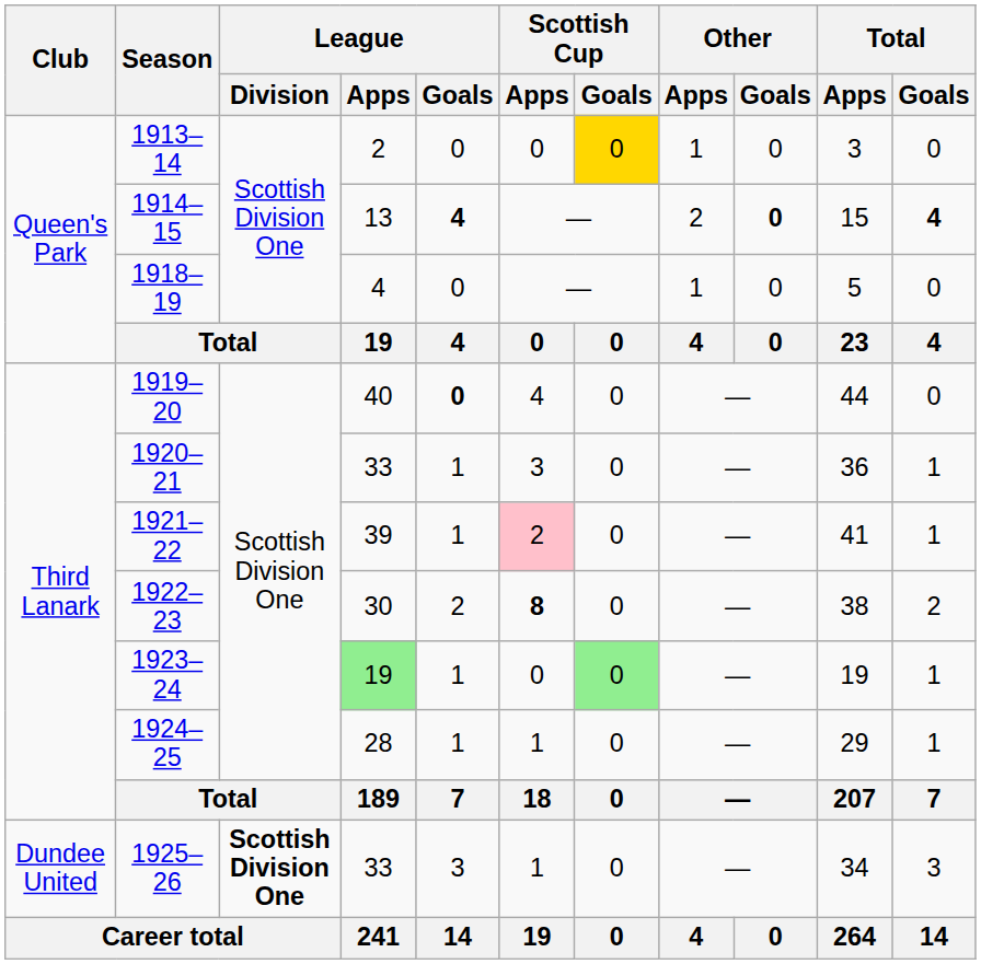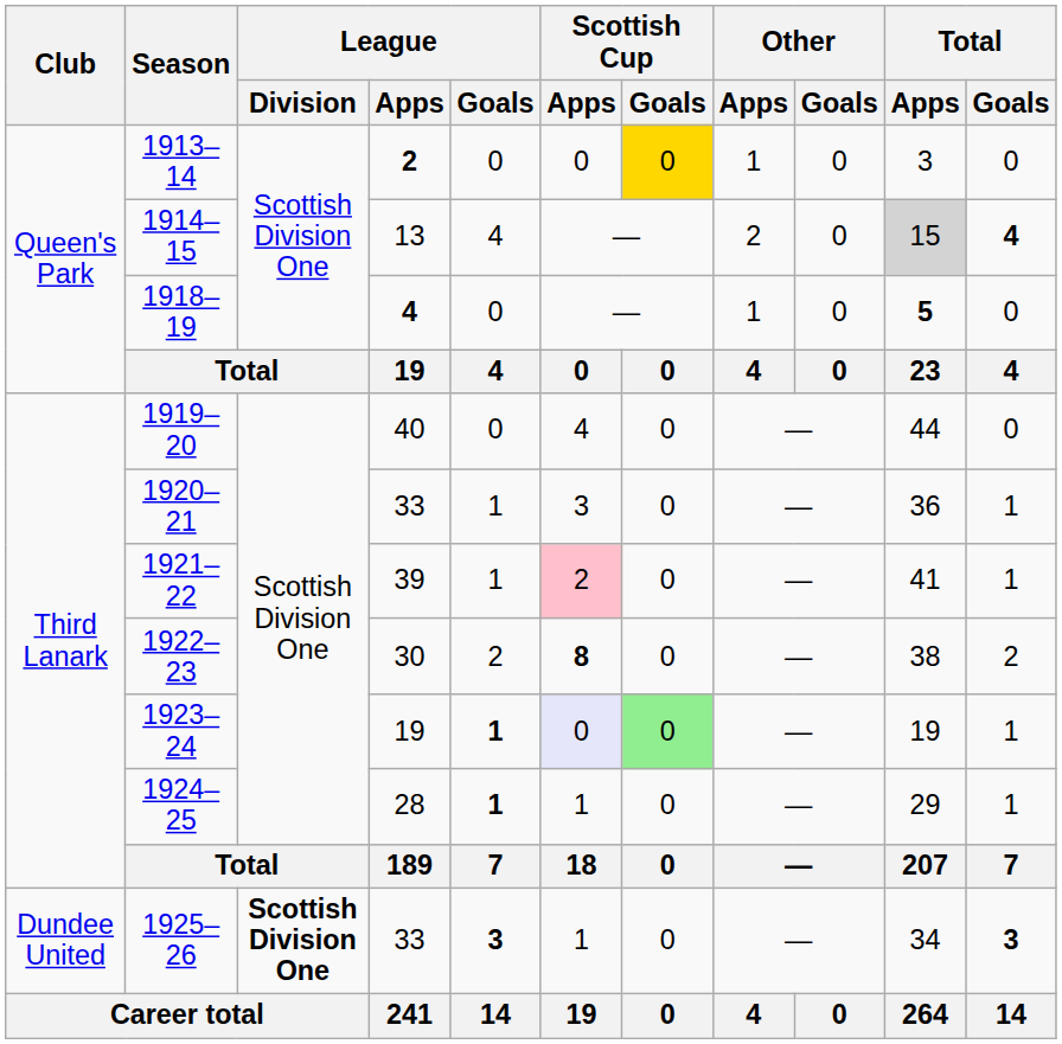1913–14 | League / Apps: normal -> bold
1914–15 | League / Goals: bold -> normal
1914–15 | Other / Goals: bold -> normal
1914–15 | Total / Apps: no background -> lightgrey background
1918–19 | League / Apps: normal -> bold
1918–19 | Total / Apps: normal -> bold
1919–20 | League / Goals: bold -> normal
1923–24 | League / Apps: lightgreen background -> no background
1923–24 | League / Goals: normal -> bold
1923–24 | Scottish Cup / Apps: no background -> lavender background
1924–25 | League / Goals: normal -> bold
1925–26 | League / Goals: normal -> bold
1925–26 | Total / Goals: normal -> bold
